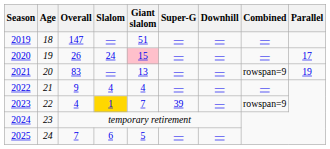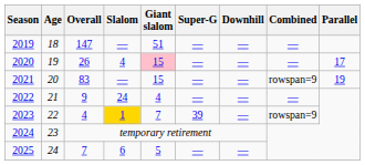2020 | Slalom: 24 -> 4
2021 | Giant slalom: 13 -> 15
2022 | Slalom: 4 -> 24
